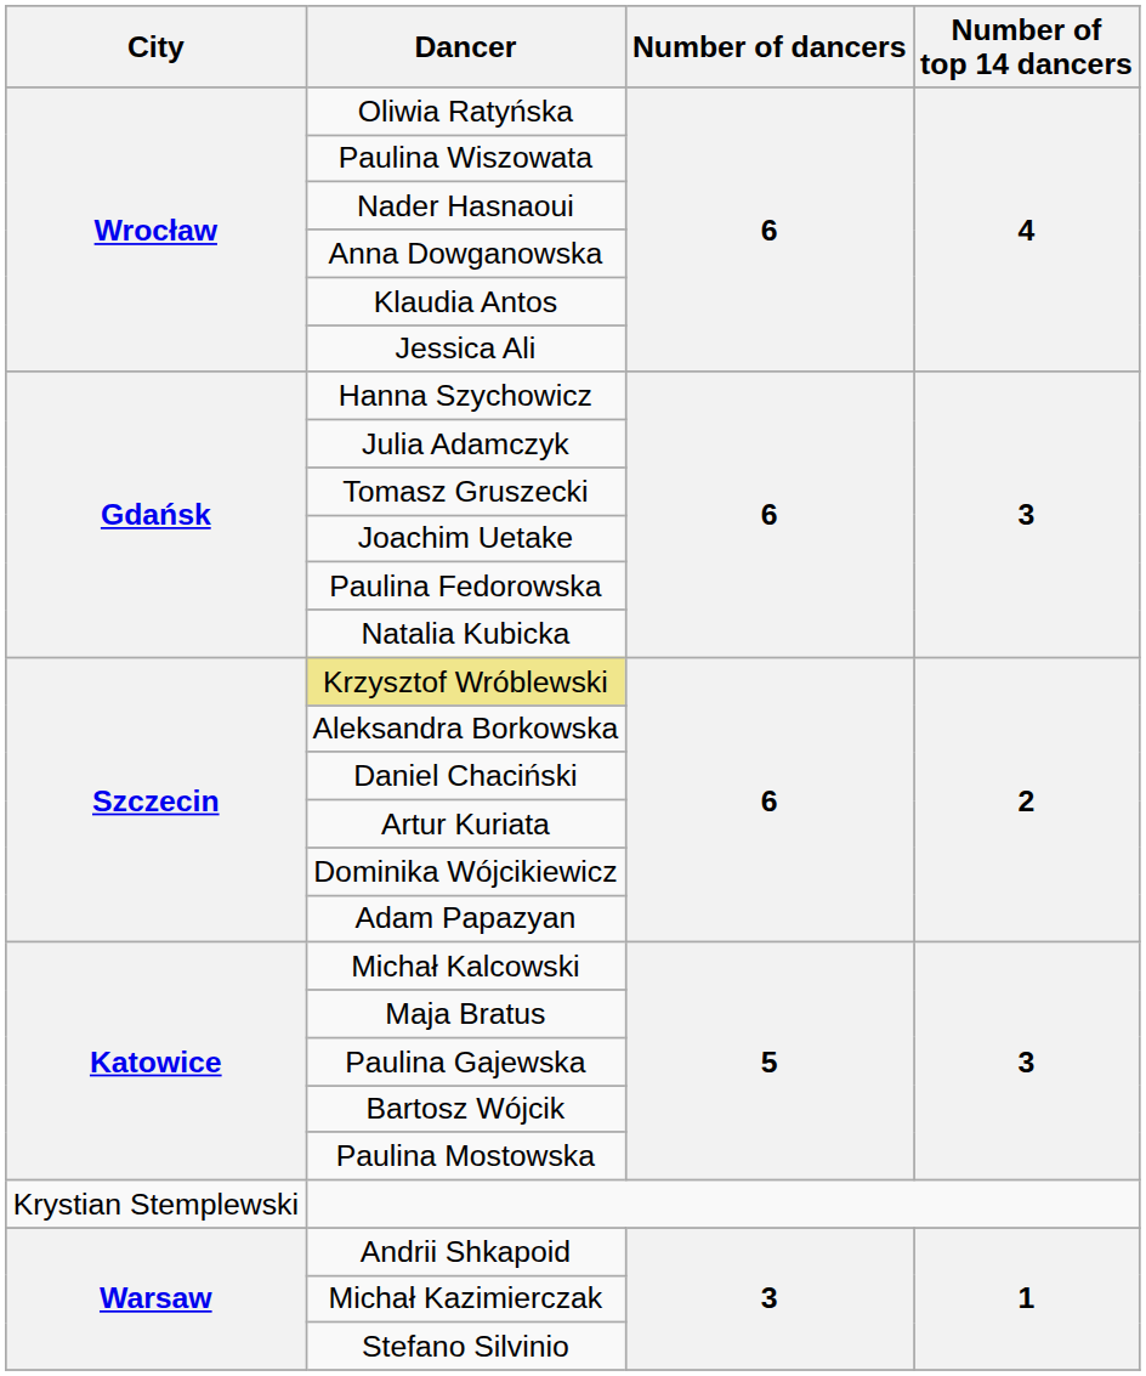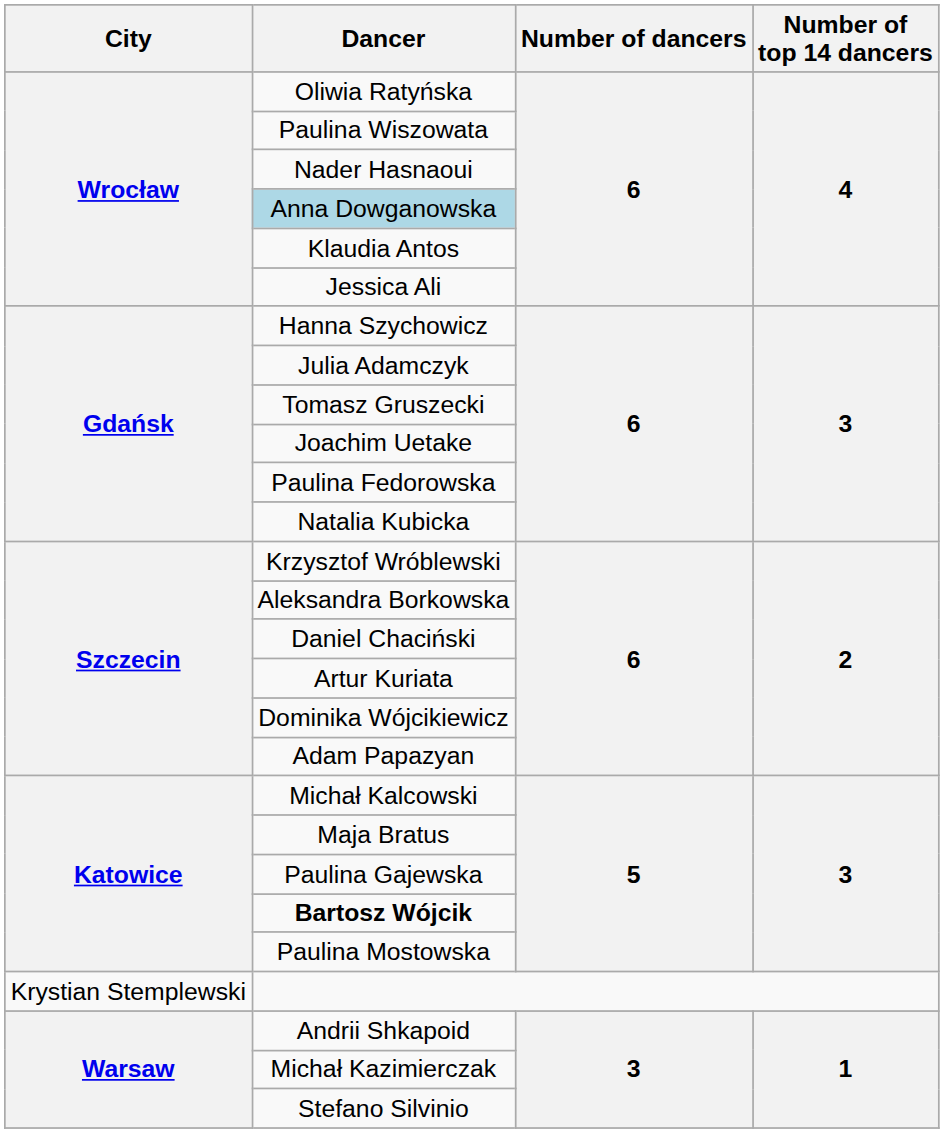Anna Dowganowska | Dancer: no background -> lightblue background
Krzysztof Wróblewski | Dancer: khaki background -> no background
Bartosz Wójcik | Dancer: normal -> bold
